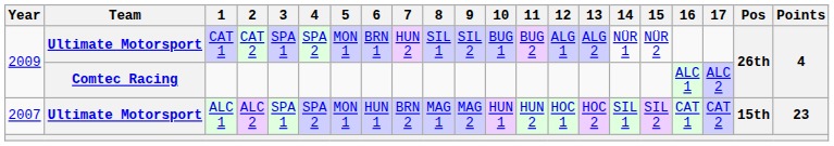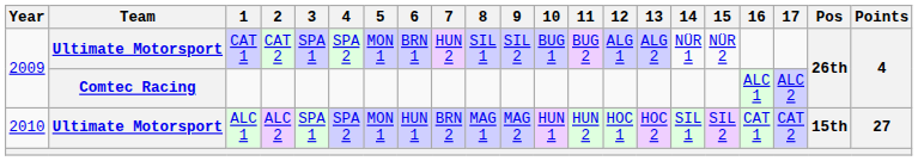row 4 | Year: 2007 -> 2010
row 4 | Points: 23 -> 27
